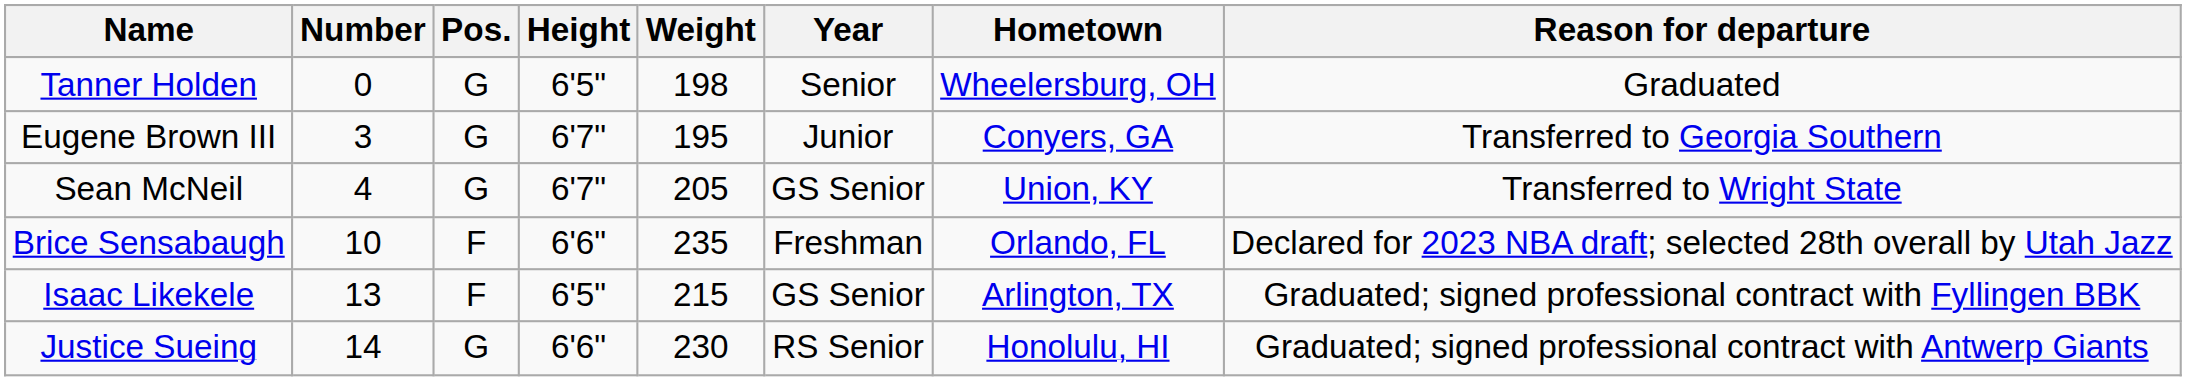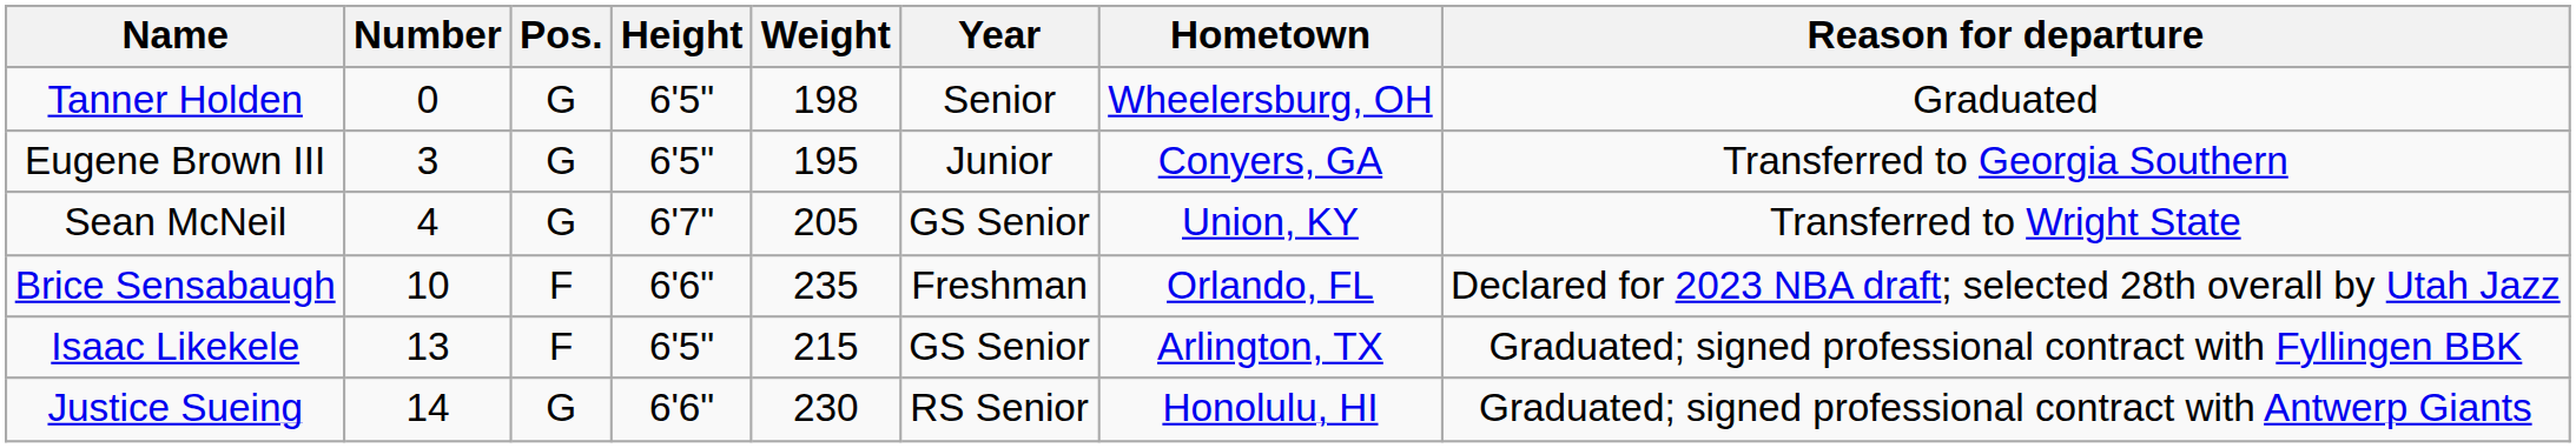Eugene Brown III | Height: 6'7" -> 6'5"
